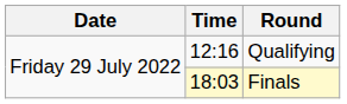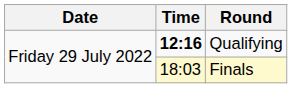Qualifying | Time: normal -> bold
